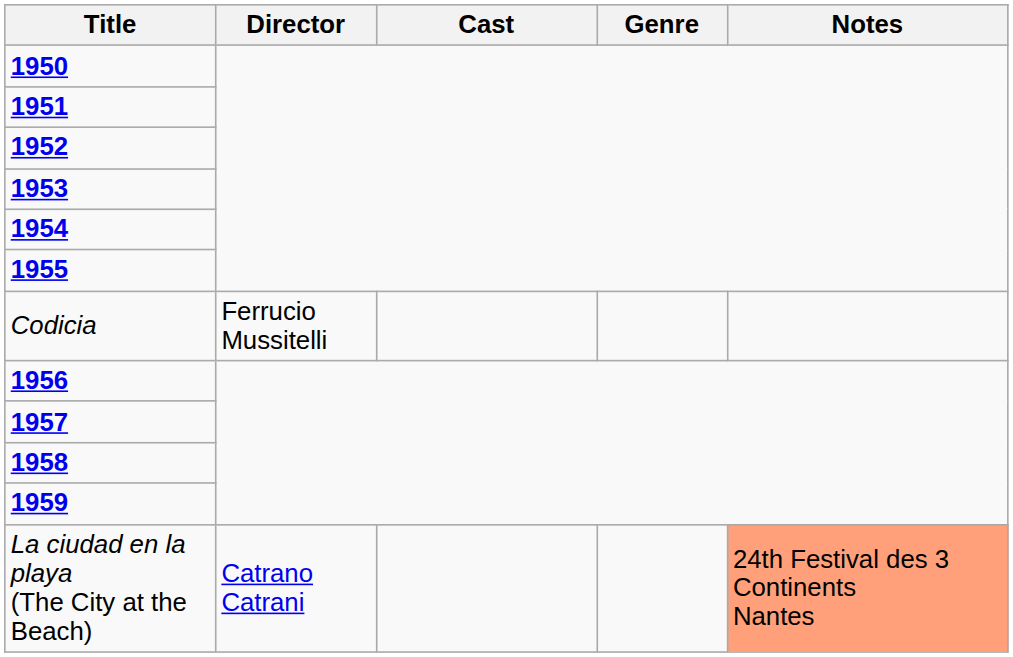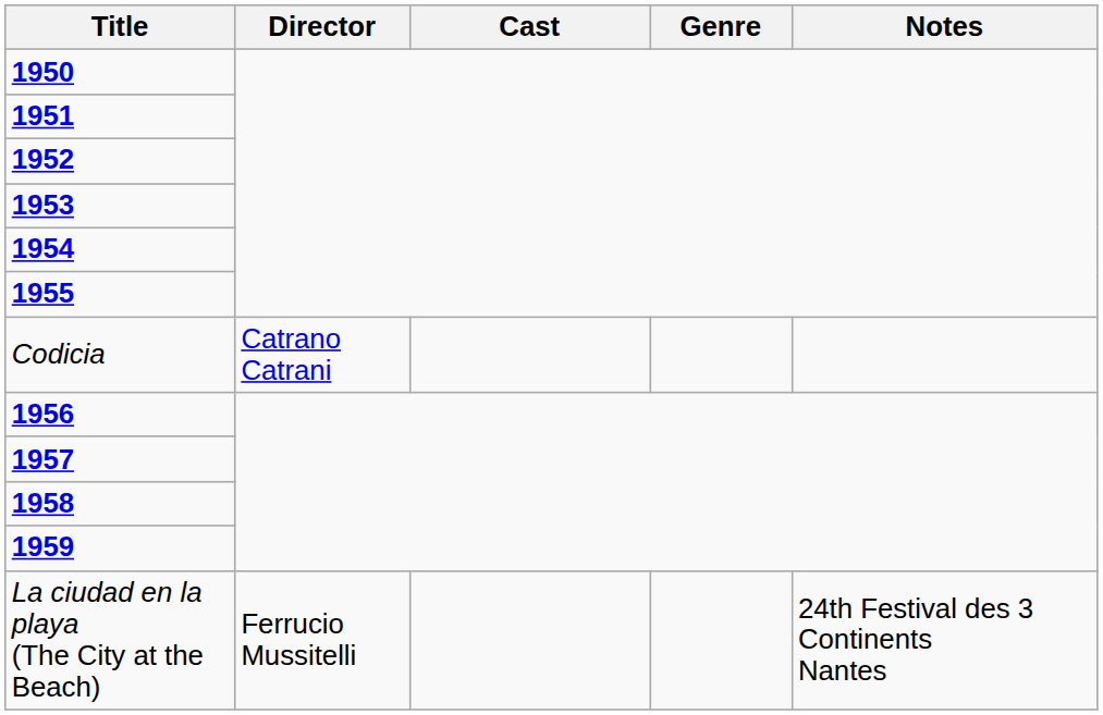Codicia | Director: Ferrucio Mussitelli -> Catrano Catrani
La ciudad en la playa (The City at the Beach) | Director: Catrano Catrani -> Ferrucio Mussitelli
La ciudad en la playa (The City at the Beach) | Notes: lightsalmon background -> no background
